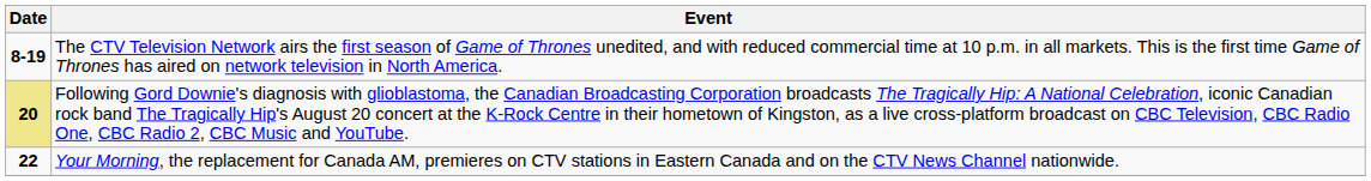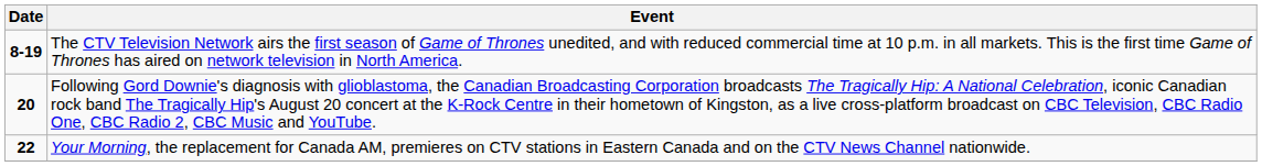row 3 | Date: khaki background -> no background
